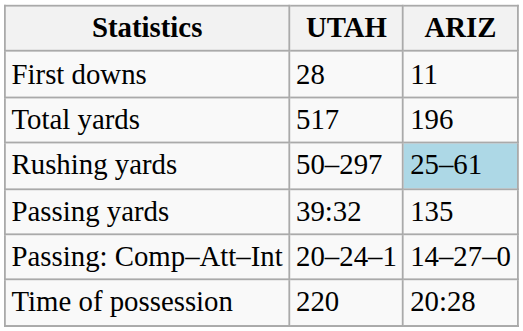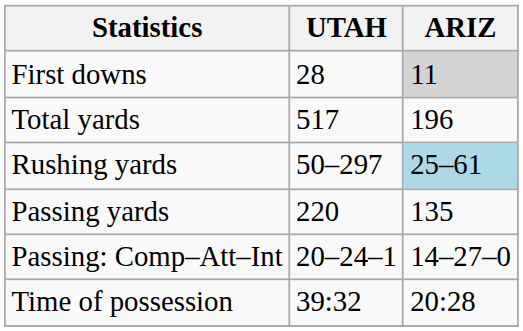First downs | ARIZ: no background -> lightgrey background
Passing yards | UTAH: 39:32 -> 220
Time of possession | UTAH: 220 -> 39:32
